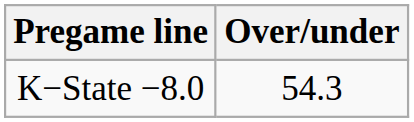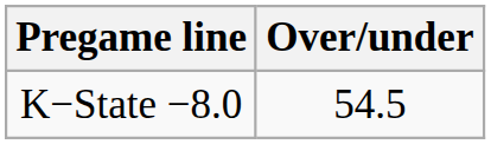K−State −8.0 | Over/under: 54.3 -> 54.5
